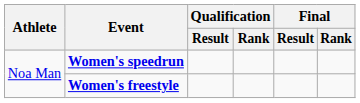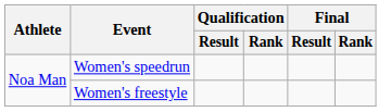Women's speedrun | Event: bold -> normal
Women's freestyle | Event: bold -> normal
